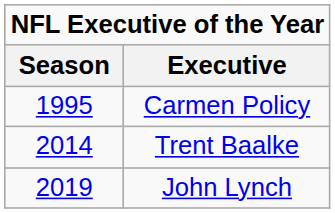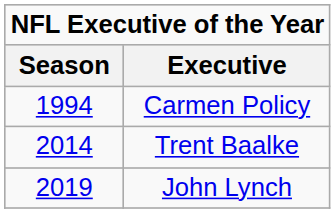Carmen Policy | Season: 1995 -> 1994
